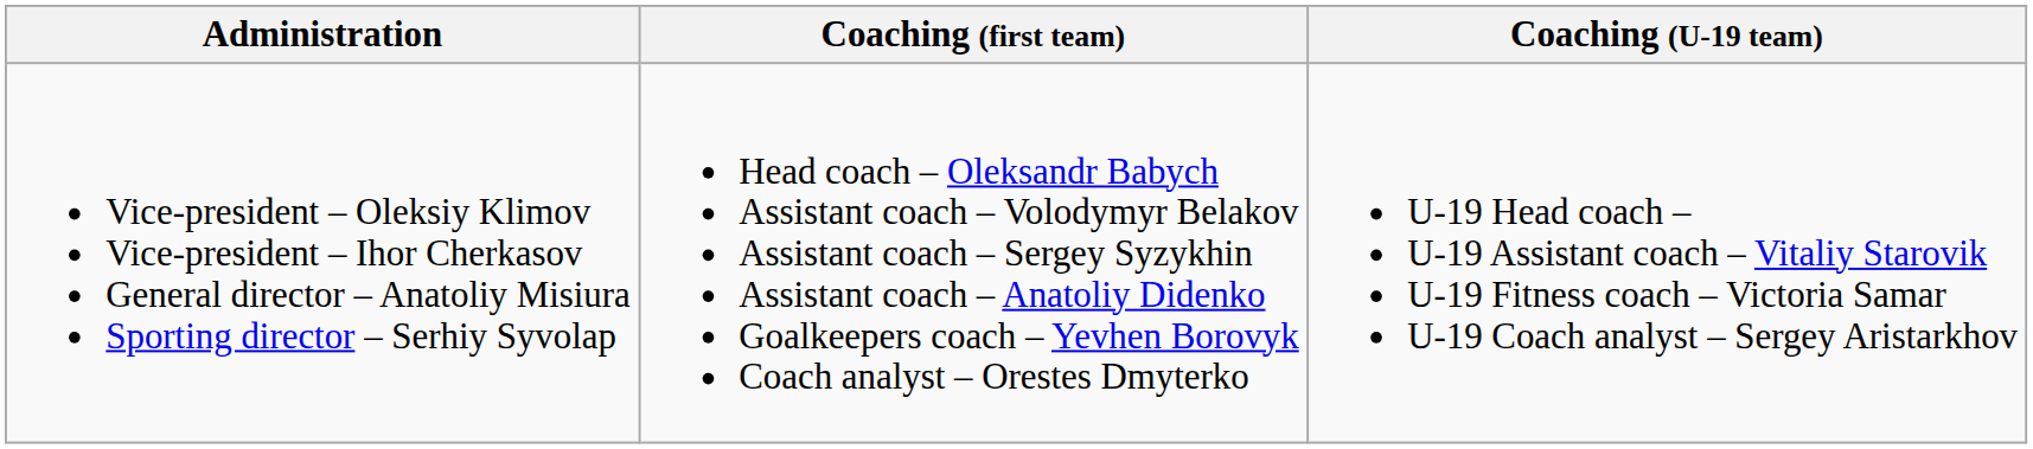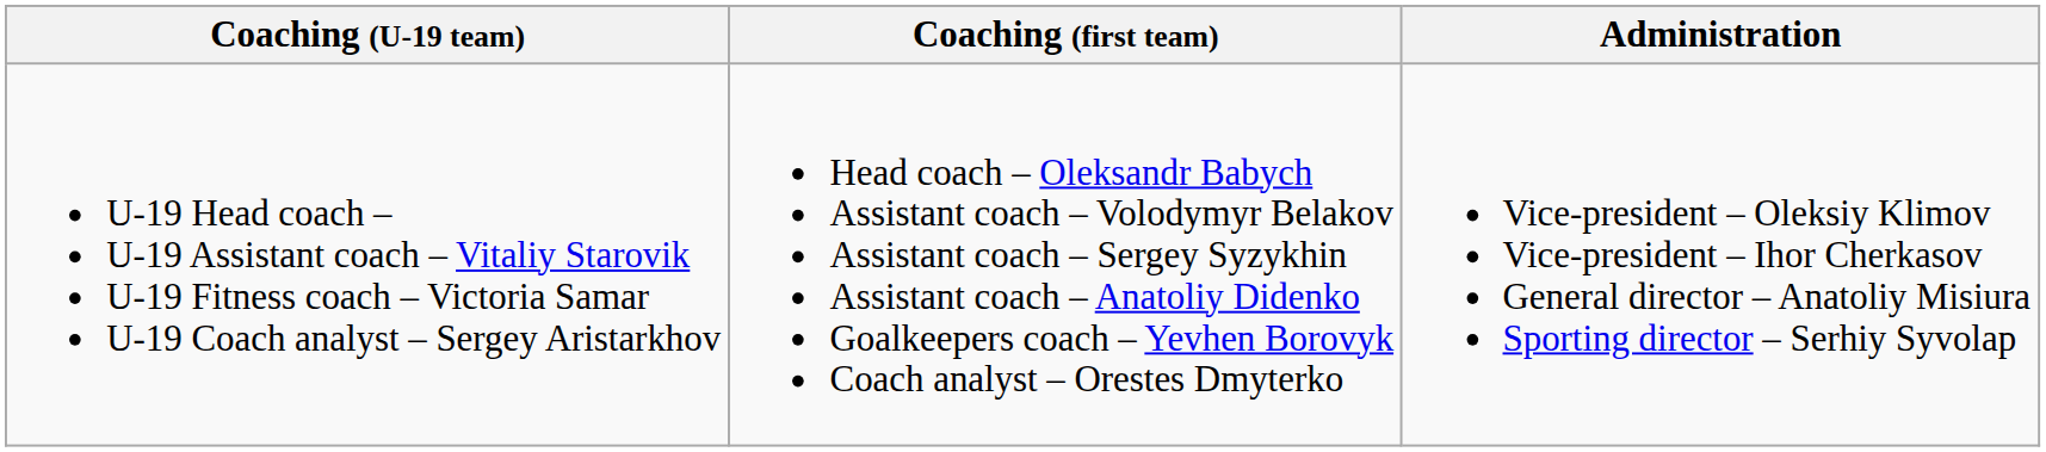columns swapped: Administration <-> Coaching (U-19 team)
